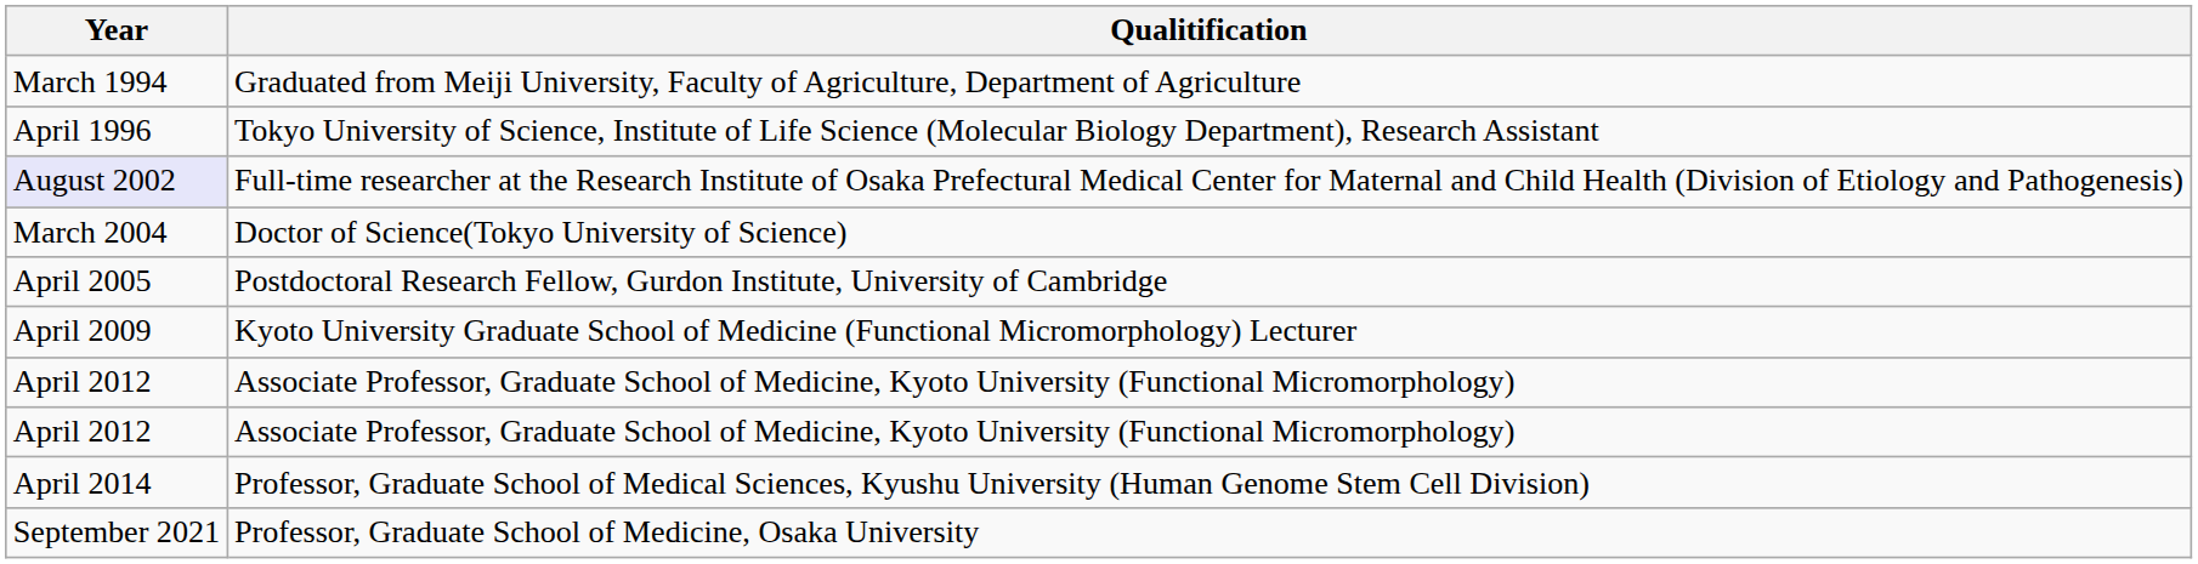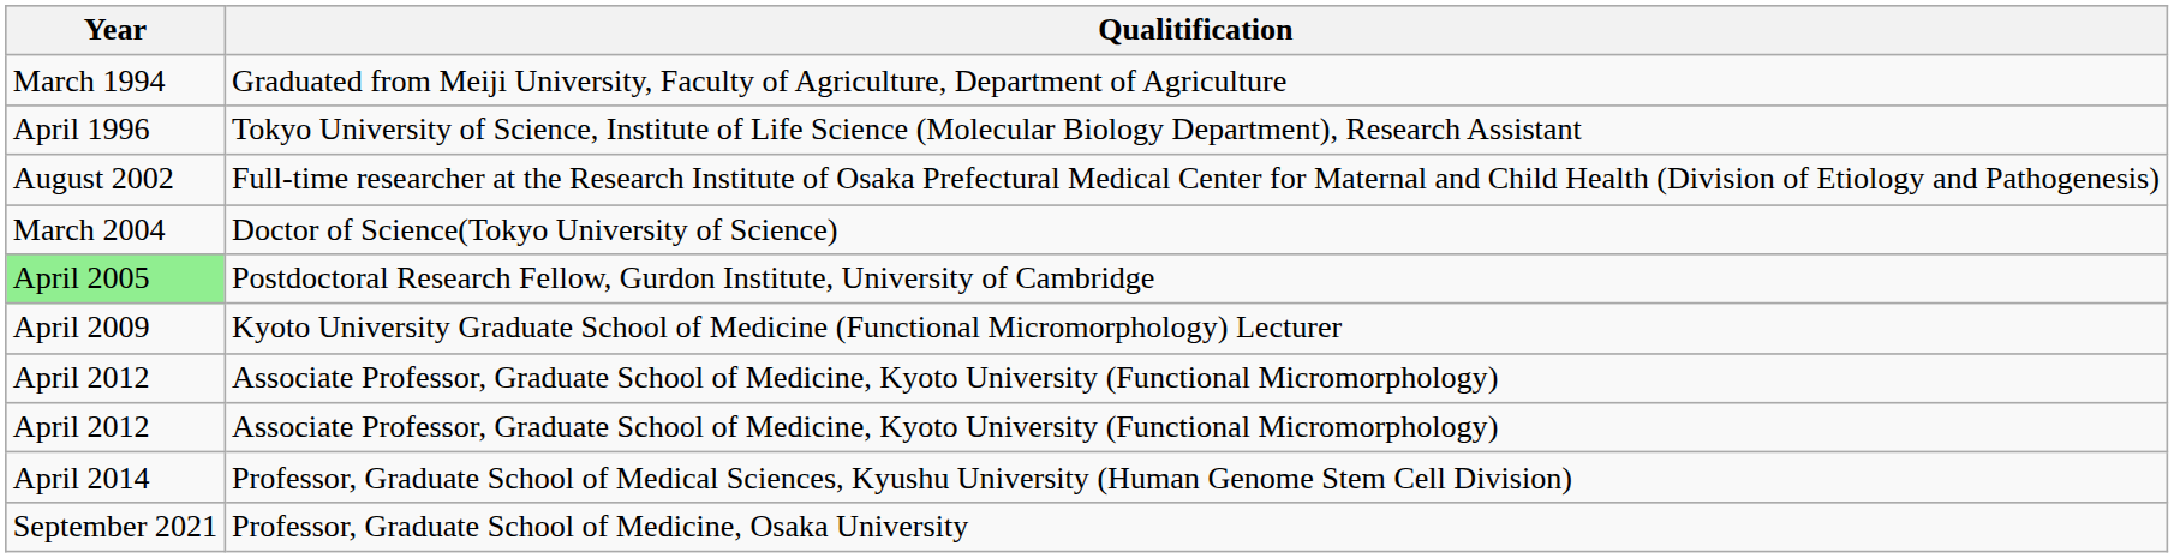row 4 | Year: lavender background -> no background
row 6 | Year: no background -> lightgreen background
